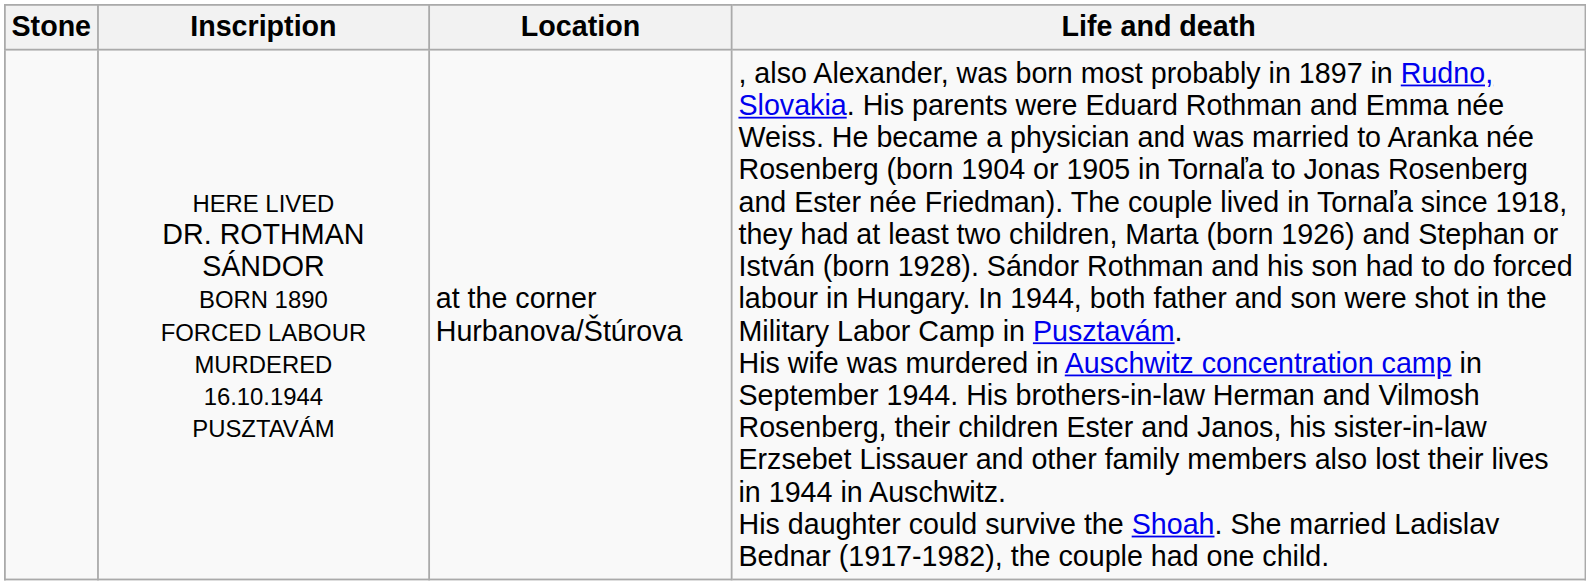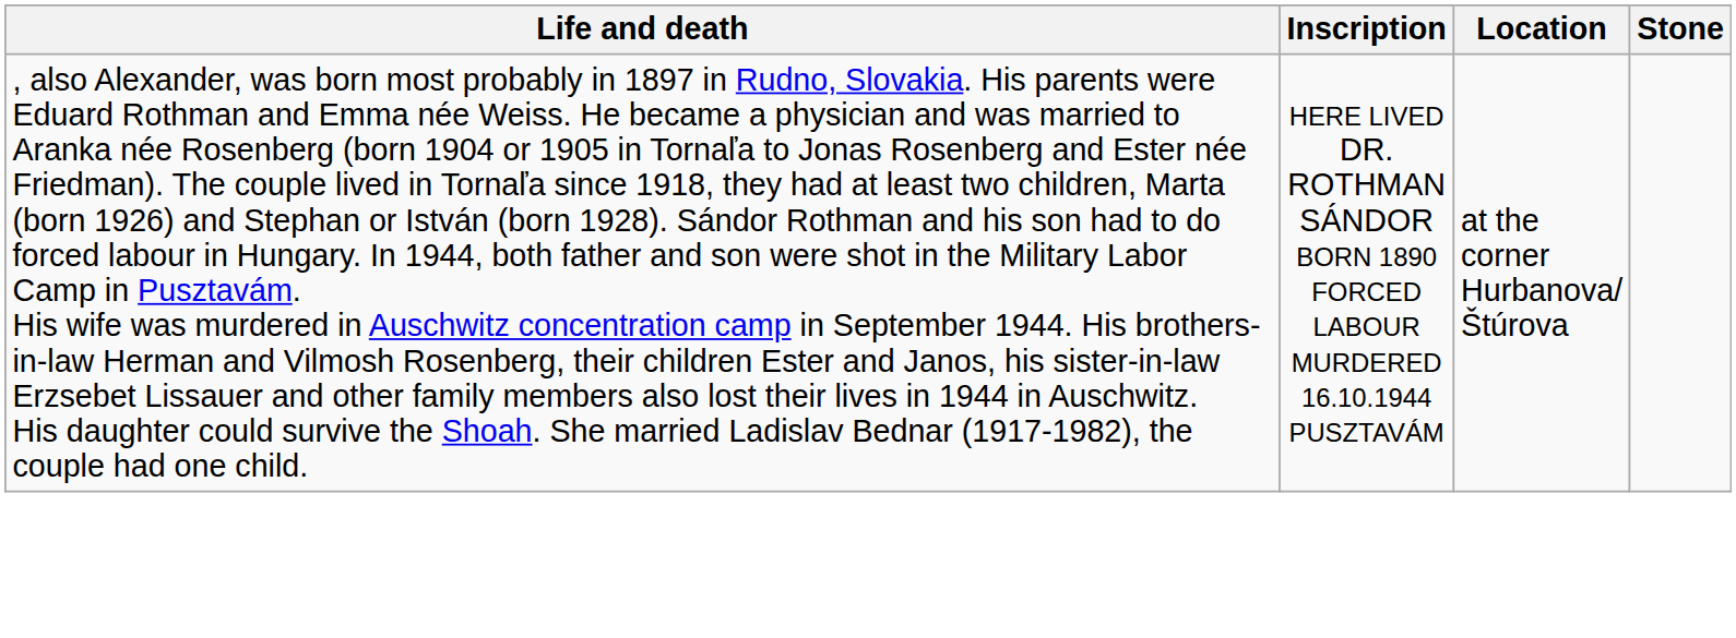columns swapped: Stone <-> Life and death
